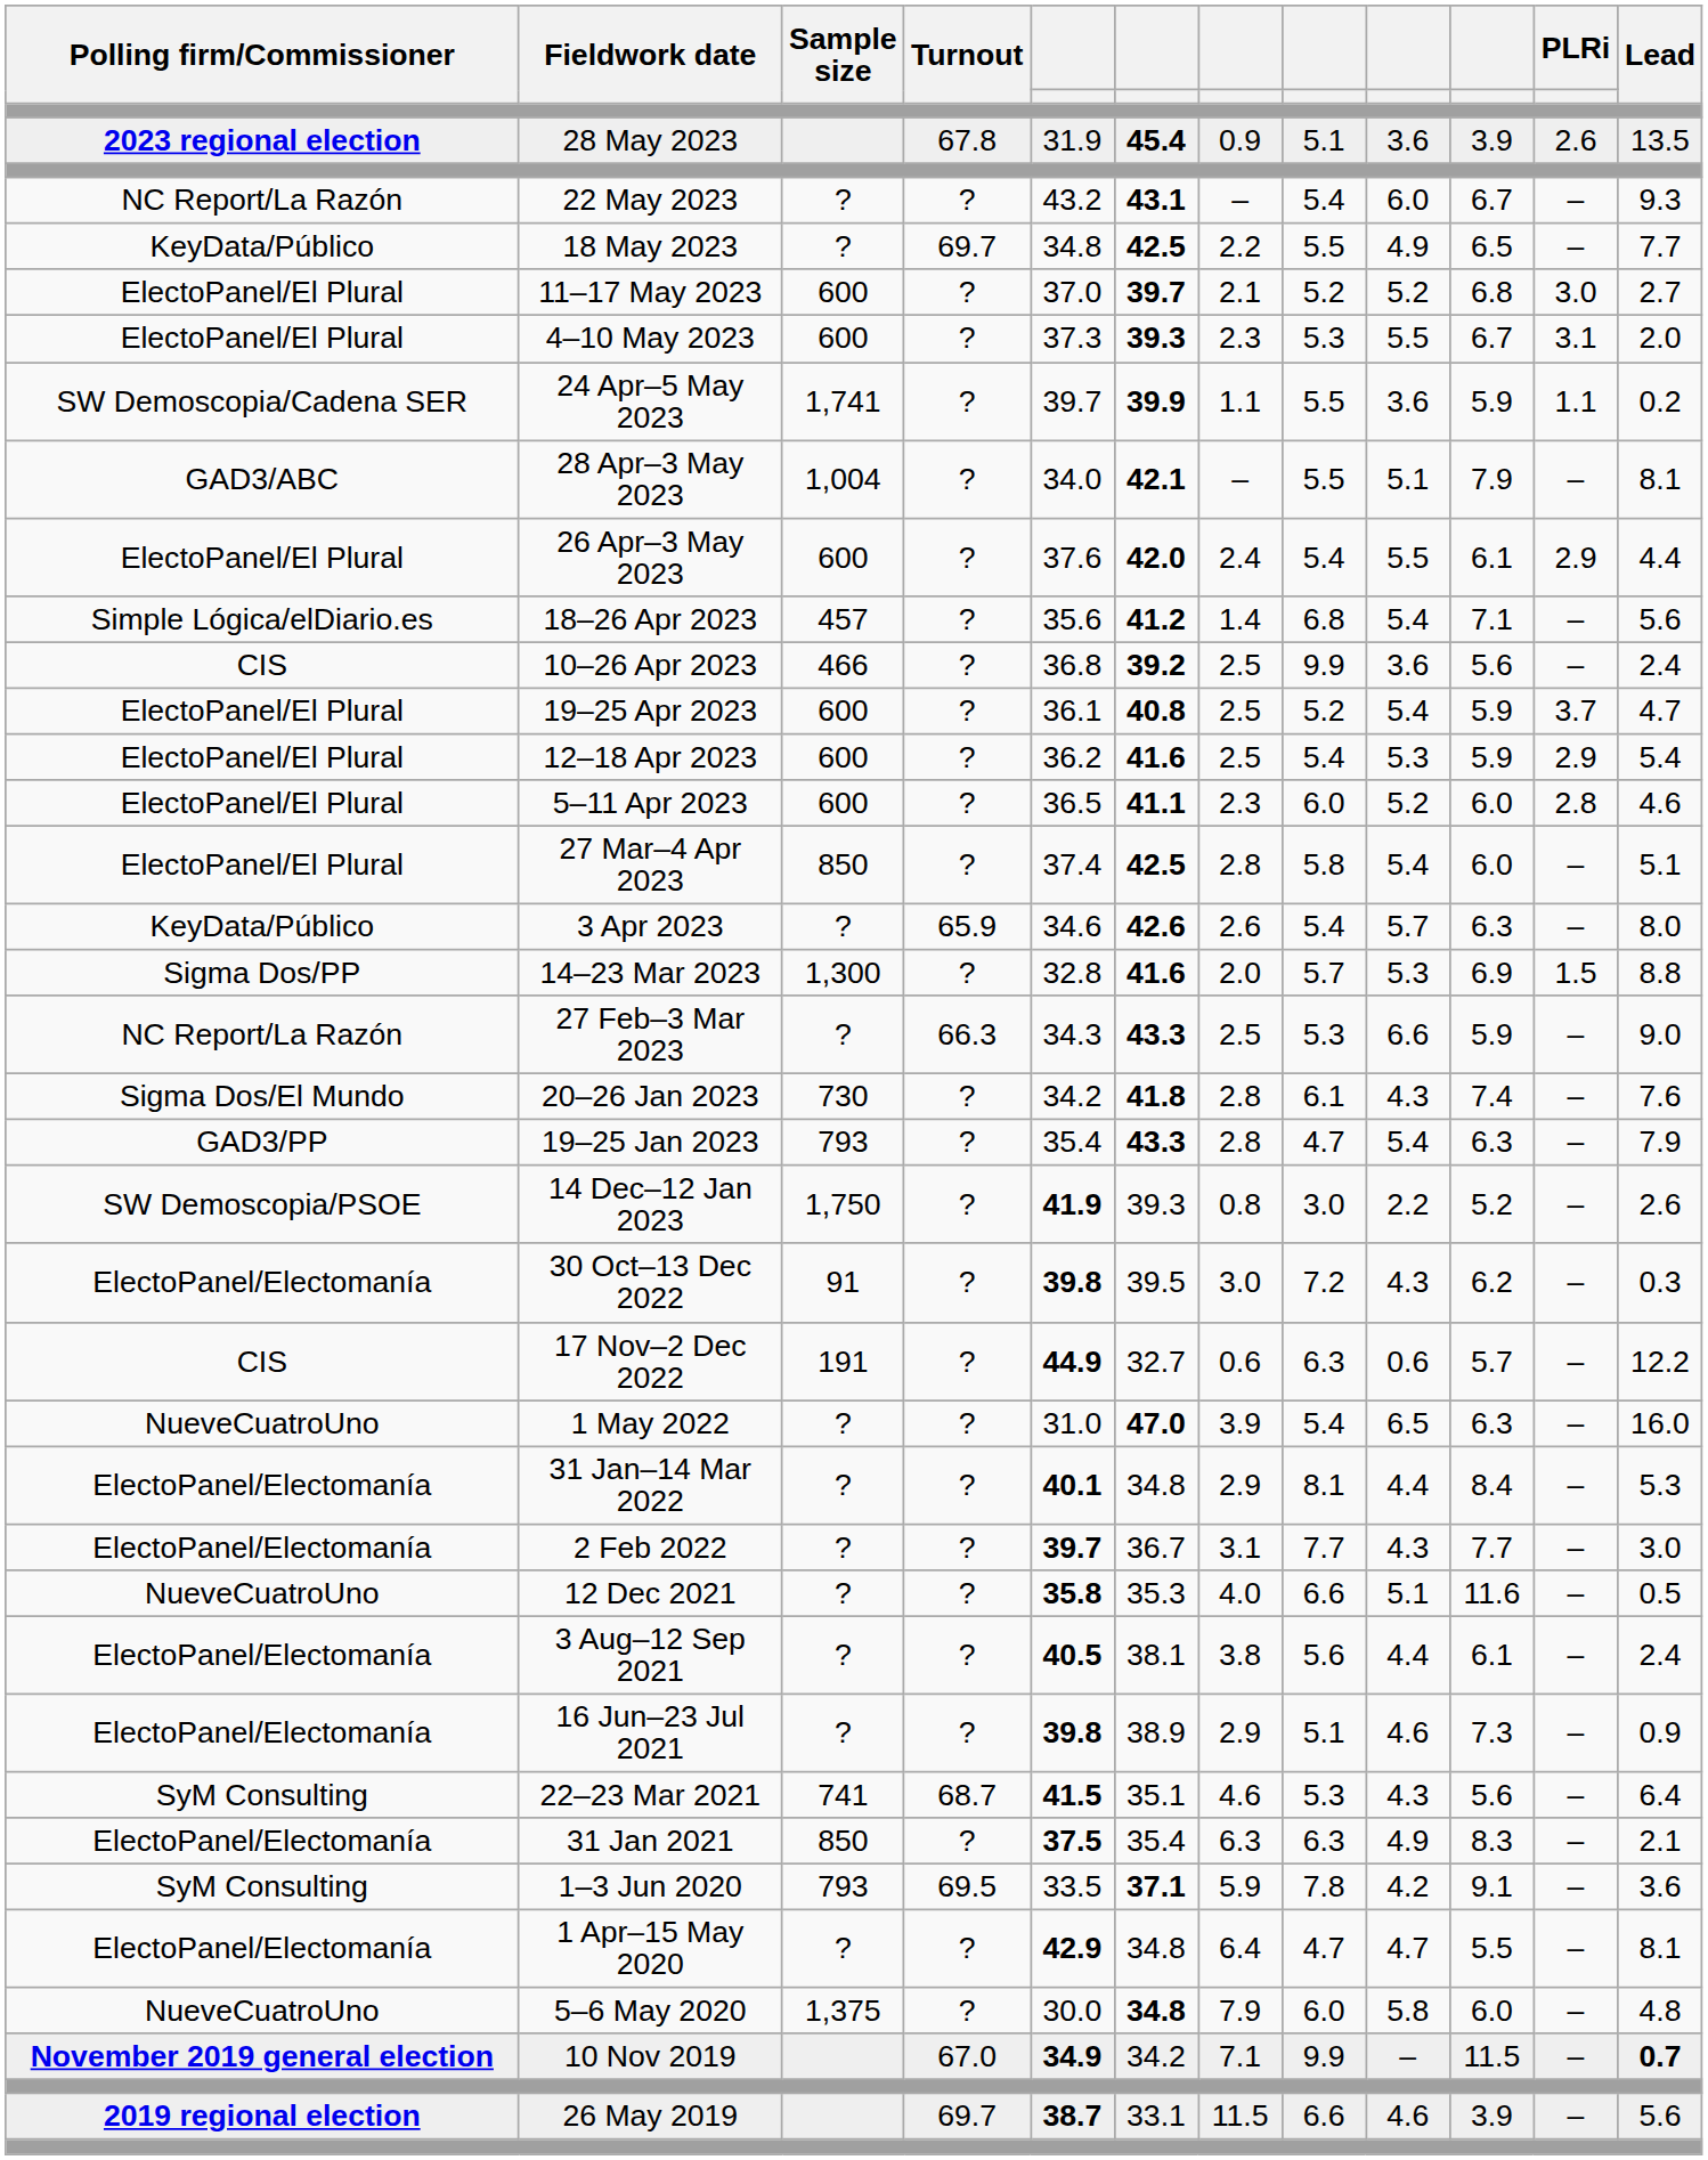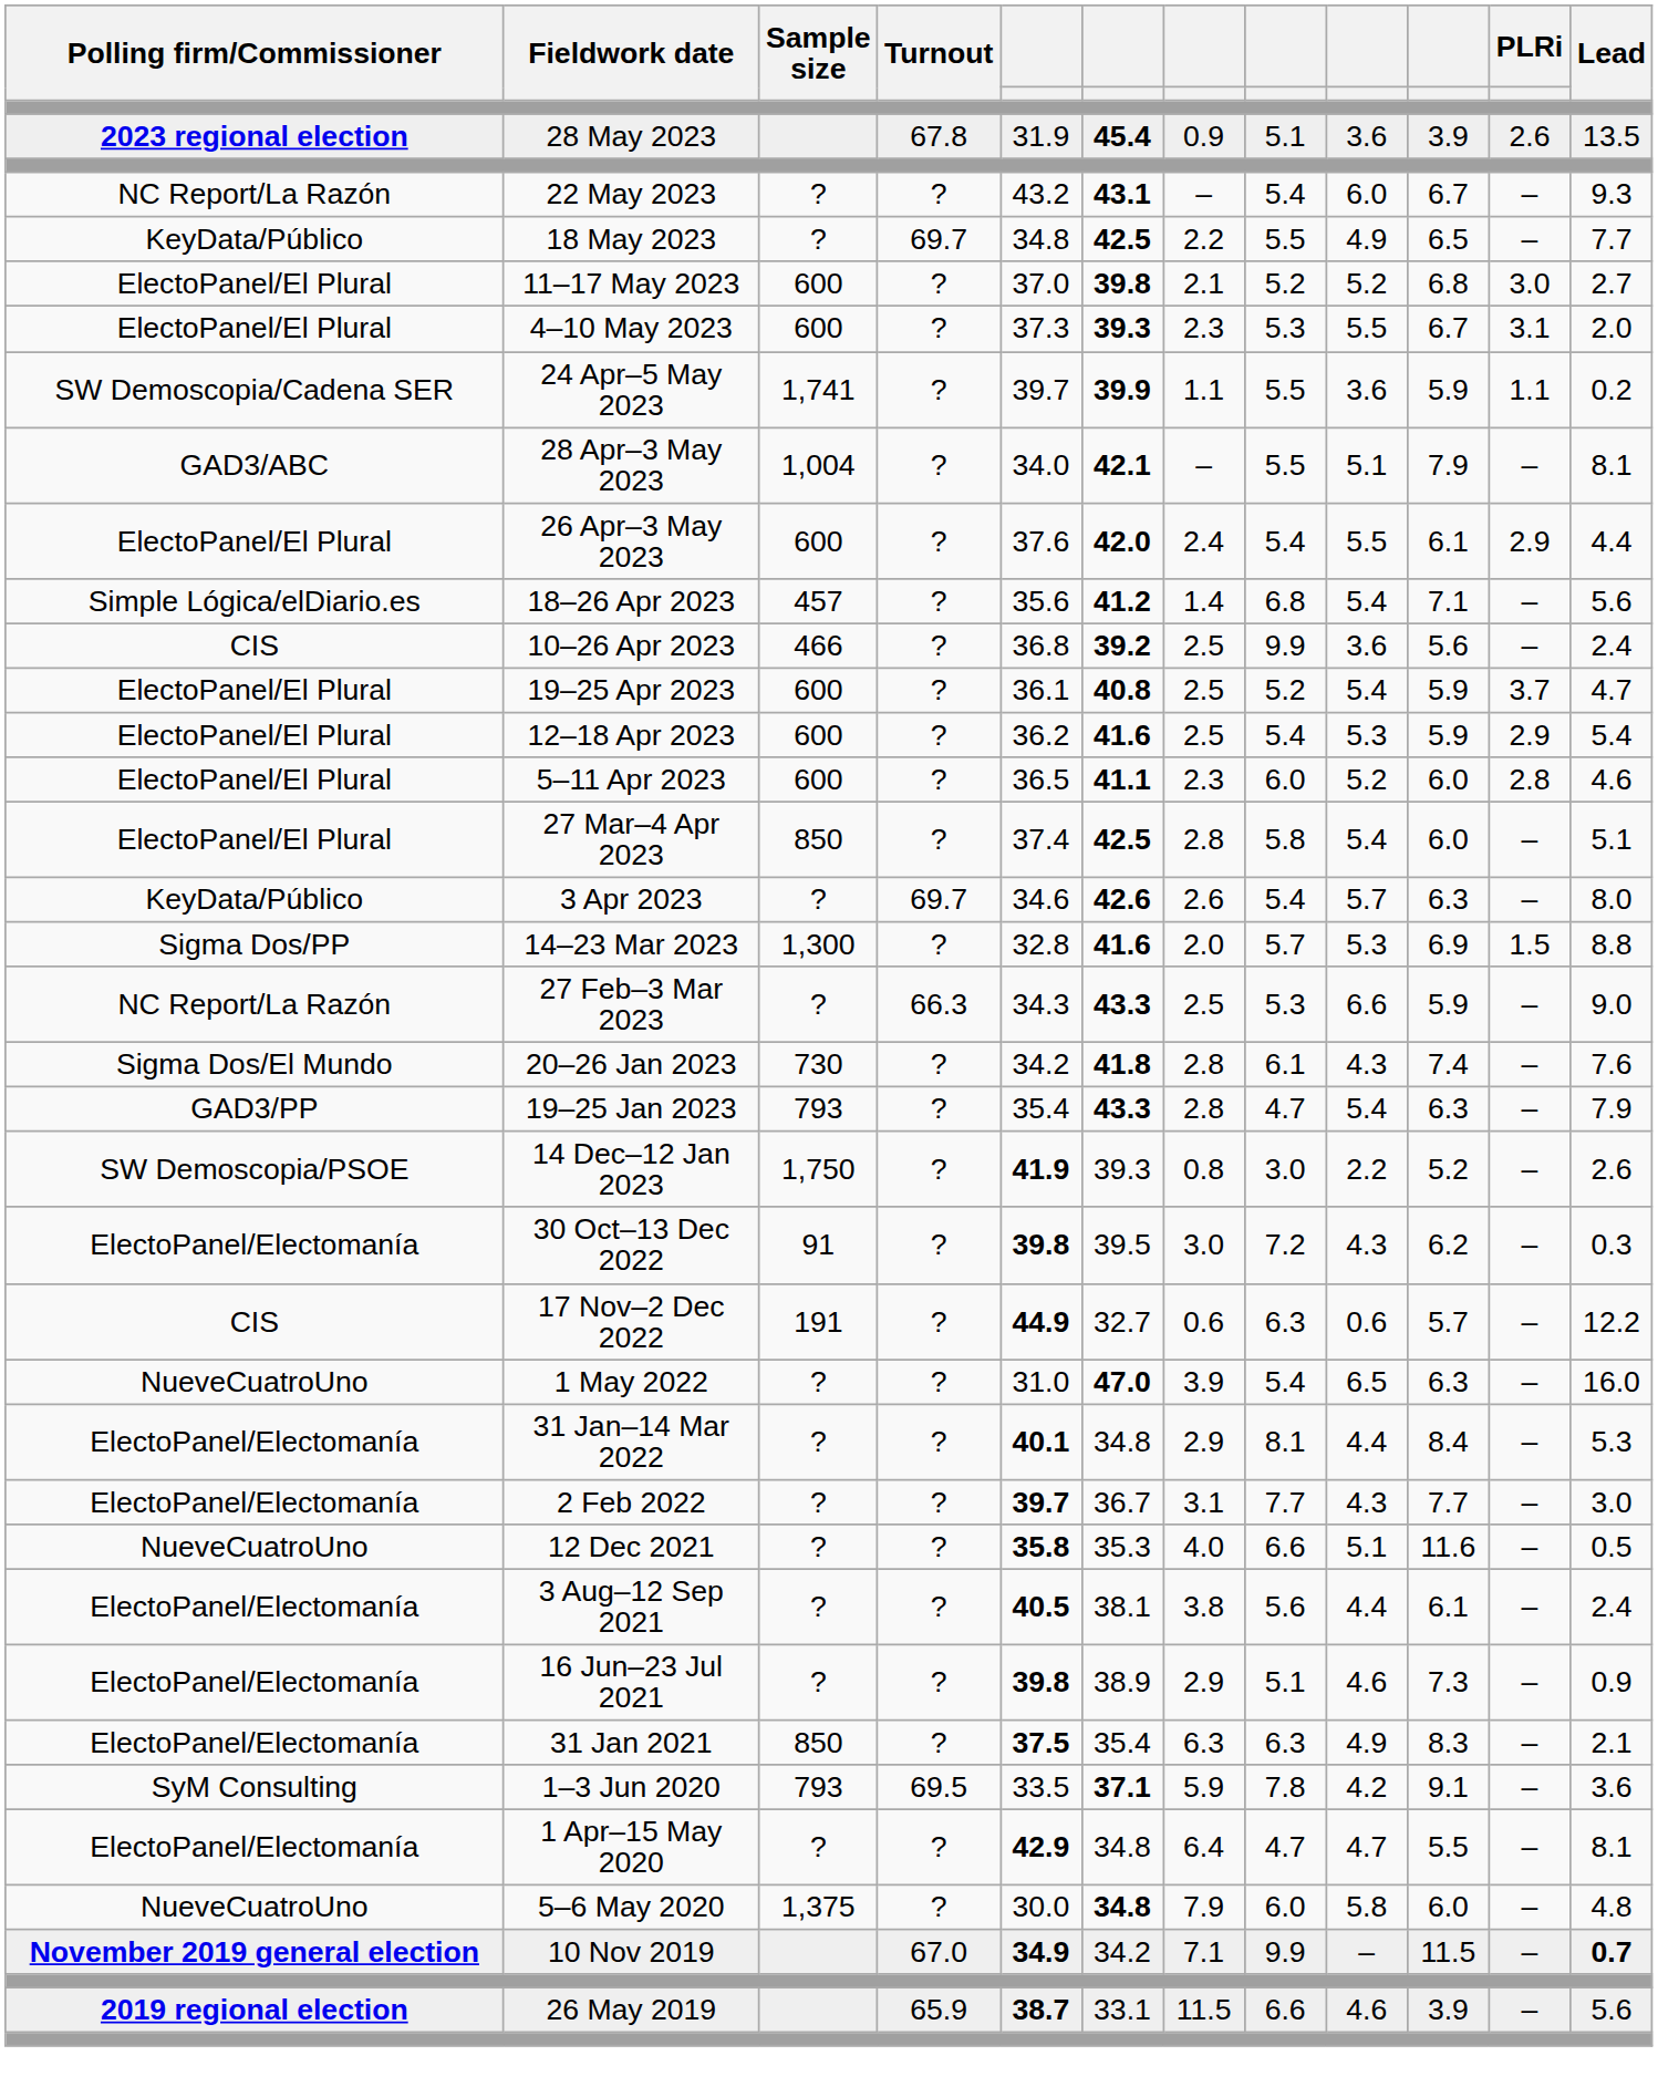11–17 May 2023 | column 6: 39.7 -> 39.8
3 Apr 2023 | Turnout: 65.9 -> 69.7
- row: SyM Consulting | 22–23 Mar 2021 | 741 | 68.7 | 41.5 | 35.1 | 4.6 | 5.3 | 4.3 | 5.6 | – | 6.4
26 May 2019 | Turnout: 69.7 -> 65.9
